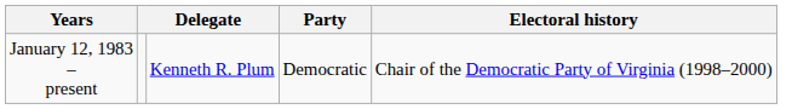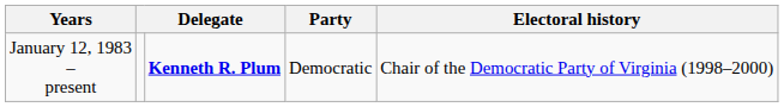January 12, 1983 – present | column 3: normal -> bold
